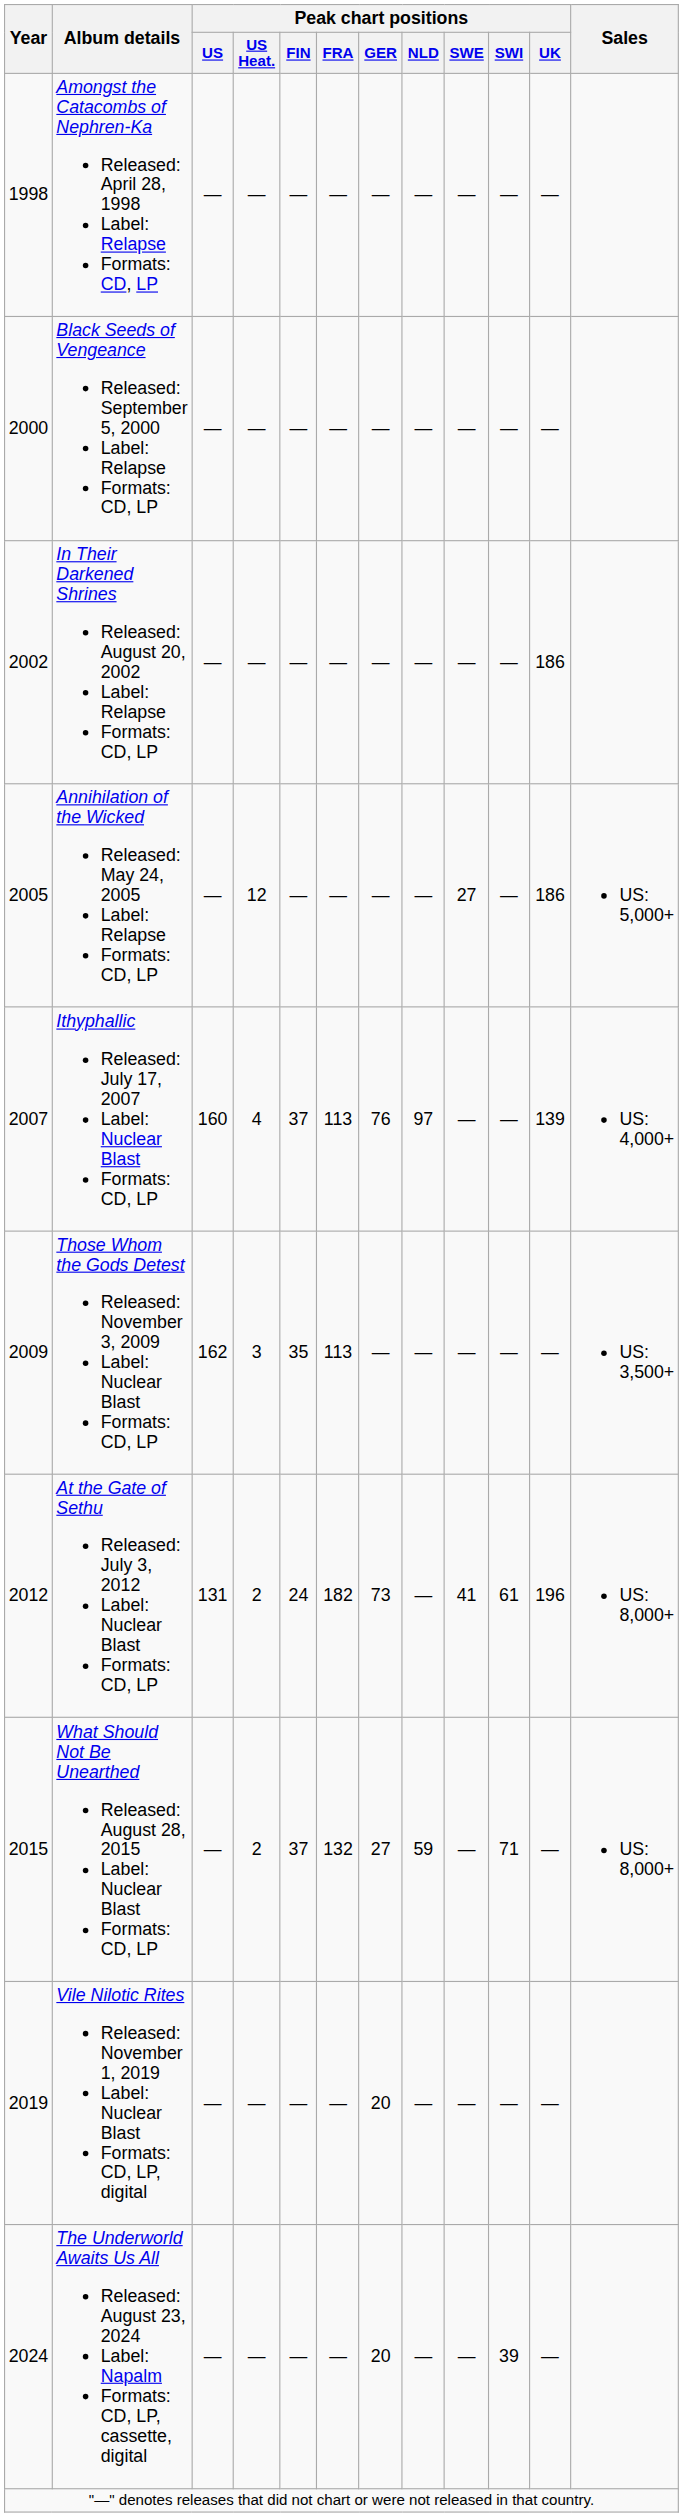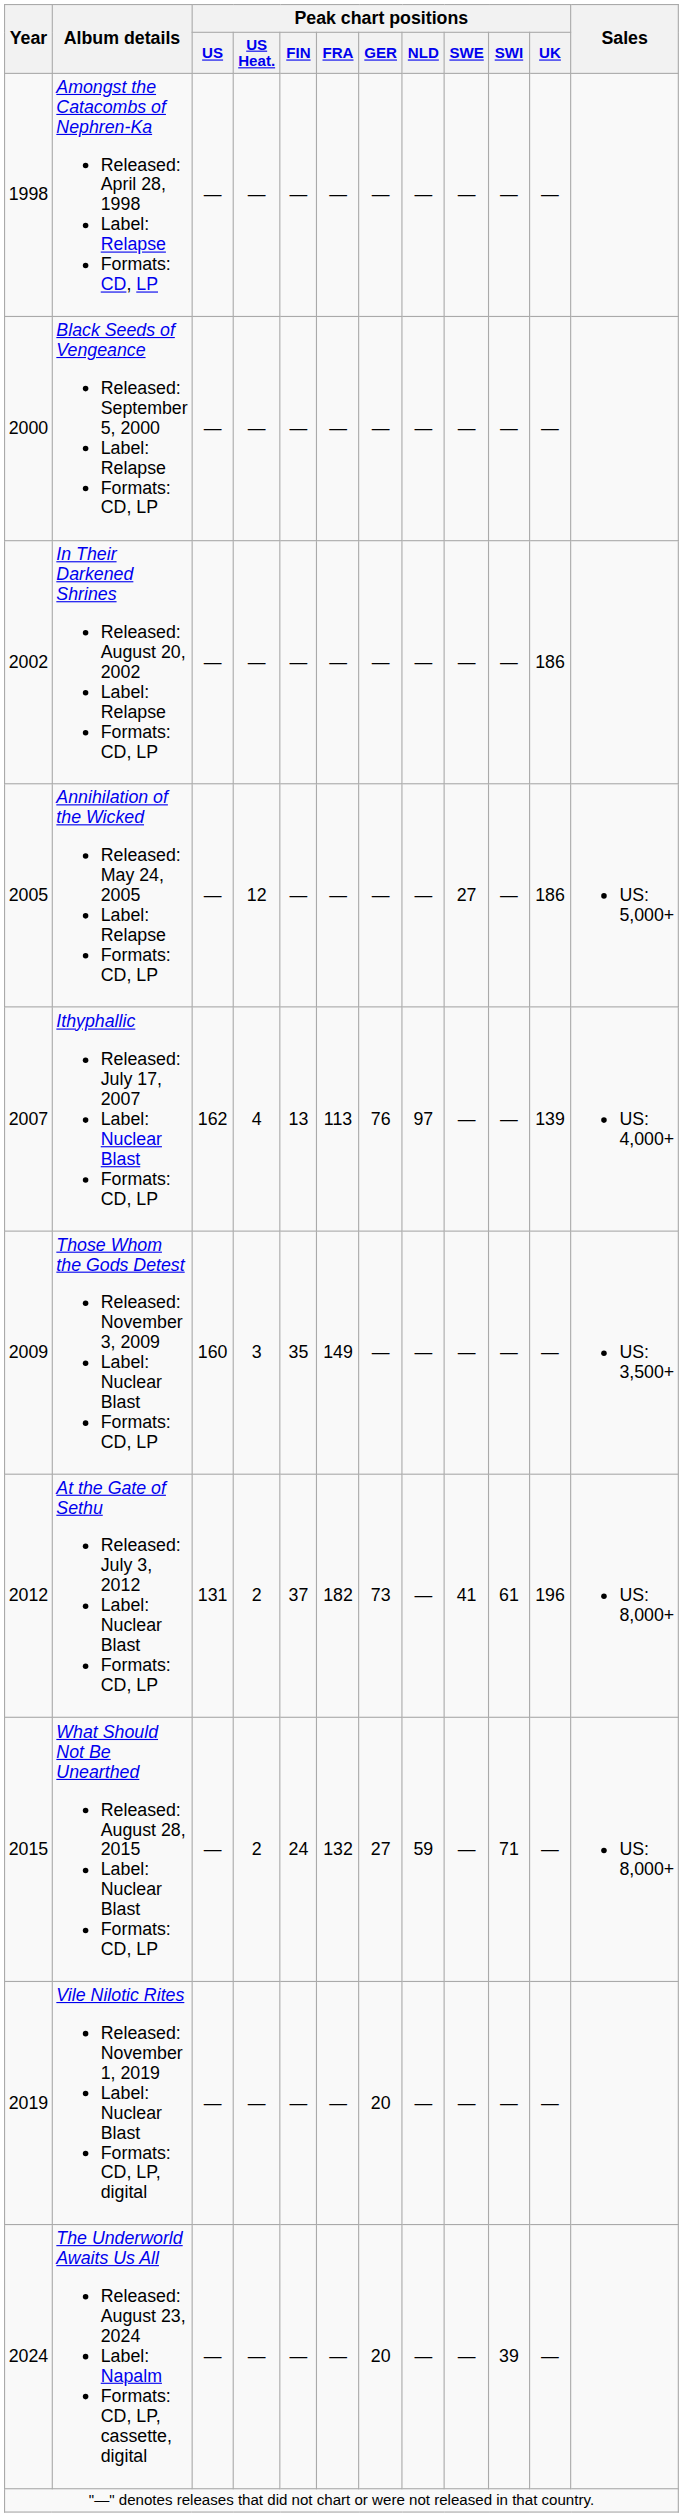row 7 | Peak chart positions / US: 160 -> 162
row 7 | Peak chart positions / FIN: 37 -> 13
row 8 | Peak chart positions / US: 162 -> 160
row 8 | Peak chart positions / FRA: 113 -> 149
row 9 | Peak chart positions / FIN: 24 -> 37
row 10 | Peak chart positions / FIN: 37 -> 24
